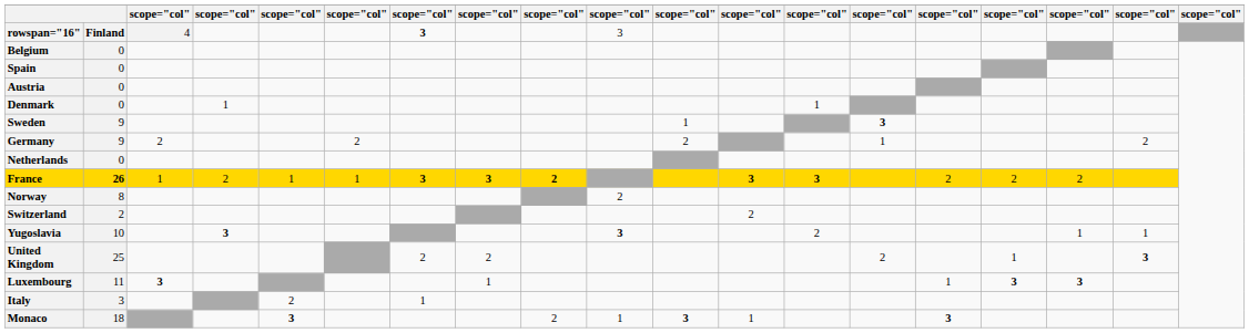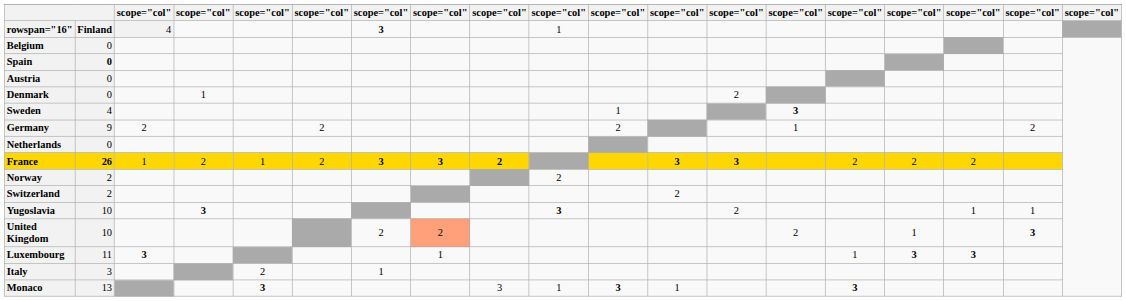rowspan="16" | column 10: 3 -> 1
Spain | column 2: normal -> bold
Denmark | column 13: 1 -> 2
Sweden | column 2: 9 -> 4
France | column 6: 1 -> 2
Norway | column 2: 8 -> 2
United Kingdom | column 2: 25 -> 10
United Kingdom | column 8: no background -> lightsalmon background
Monaco | column 2: 18 -> 13
Monaco | column 9: 2 -> 3
